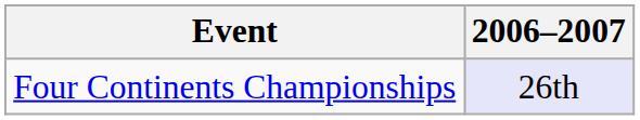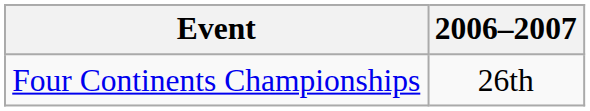Four Continents Championships | 2006–2007: lavender background -> no background
